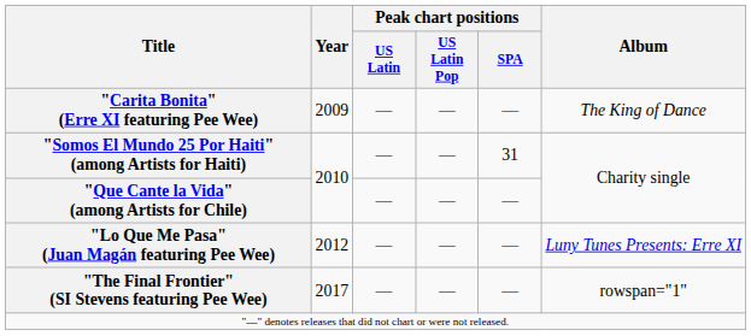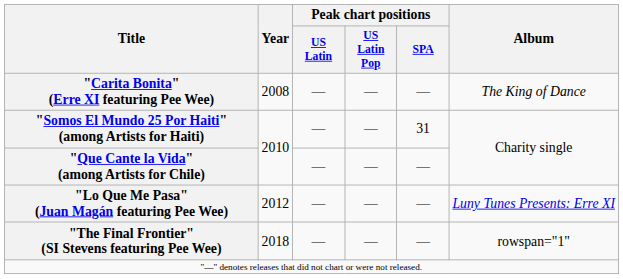"Carita Bonita" (Erre XI featuring Pee Wee) | Year: 2009 -> 2008
"The Final Frontier" (SI Stevens featuring Pee Wee) | Year: 2017 -> 2018
